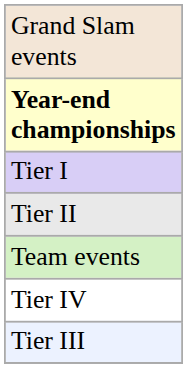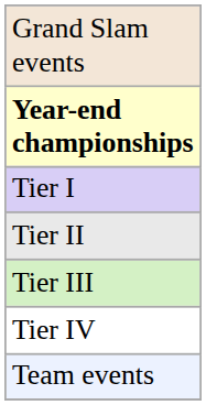row 5 | column 1: Team events -> Tier III
row 7 | column 1: Tier III -> Team events
